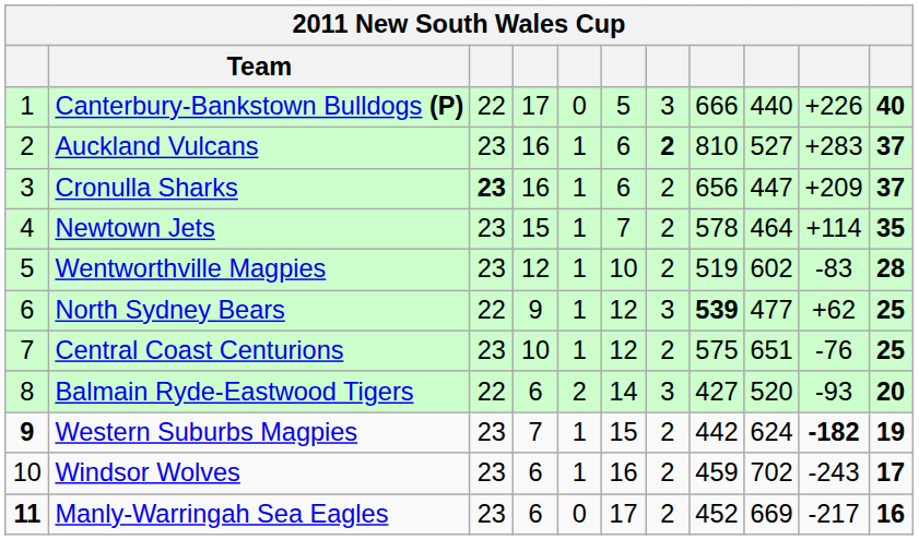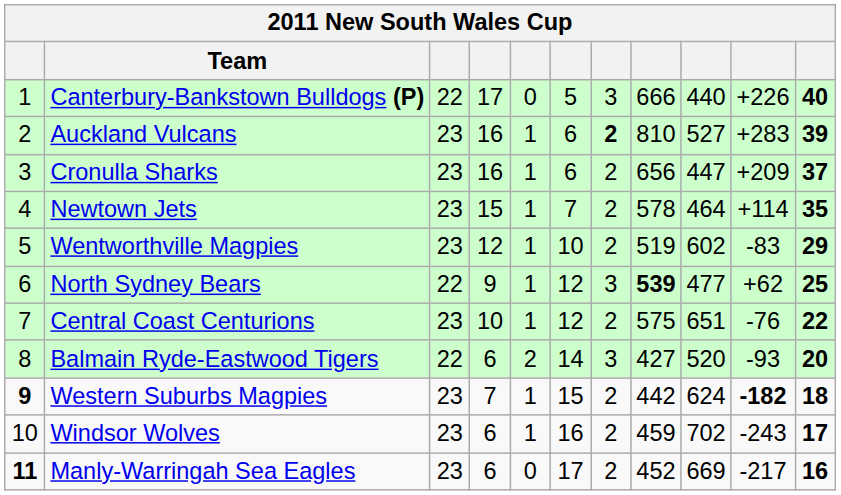Auckland Vulcans | column 11: 37 -> 39
Cronulla Sharks | column 3: bold -> normal
Wentworthville Magpies | column 11: 28 -> 29
Central Coast Centurions | column 11: 25 -> 22
Western Suburbs Magpies | column 11: 19 -> 18
